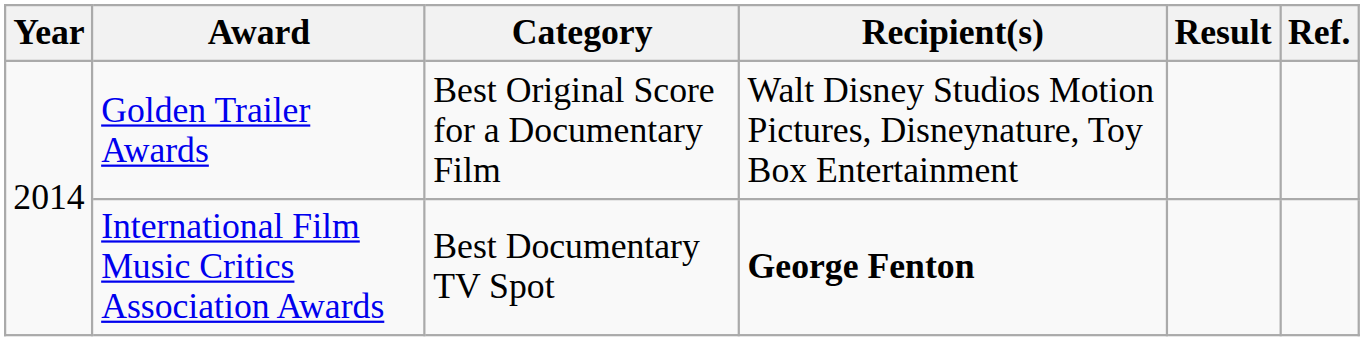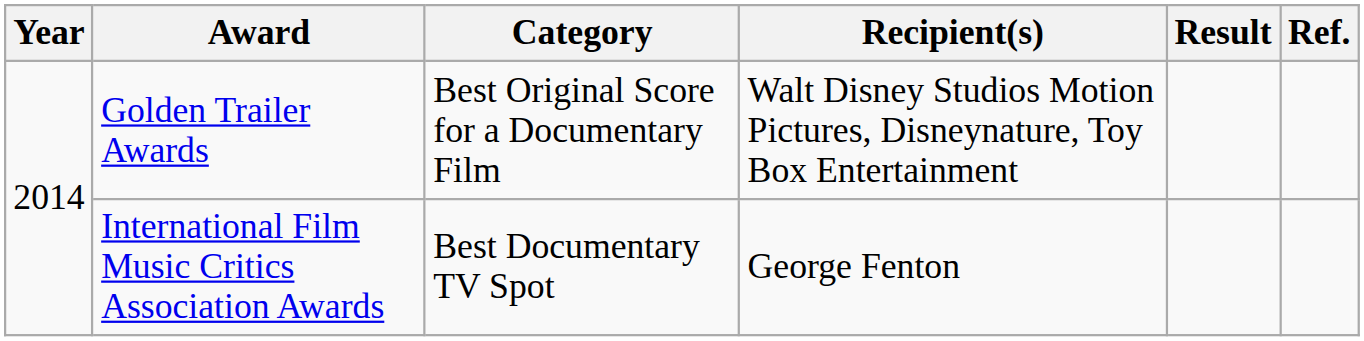International Film Music Critics Association Awards | Recipient(s): bold -> normal
